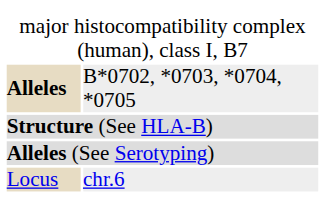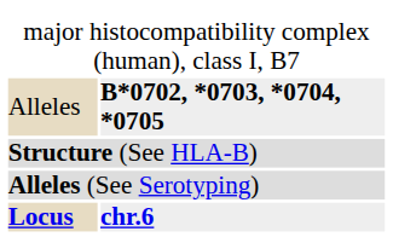Alleles | column 1: bold -> normal
Alleles | column 2: normal -> bold
Locus | column 1: normal -> bold
Locus | column 2: normal -> bold
